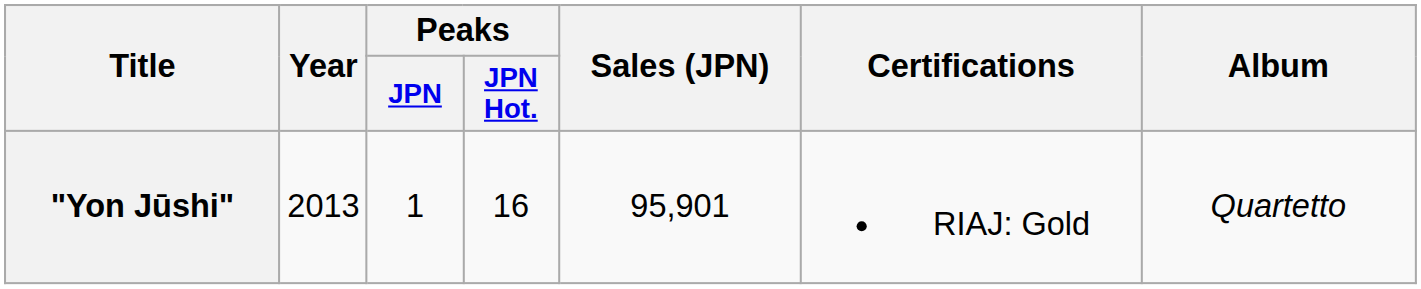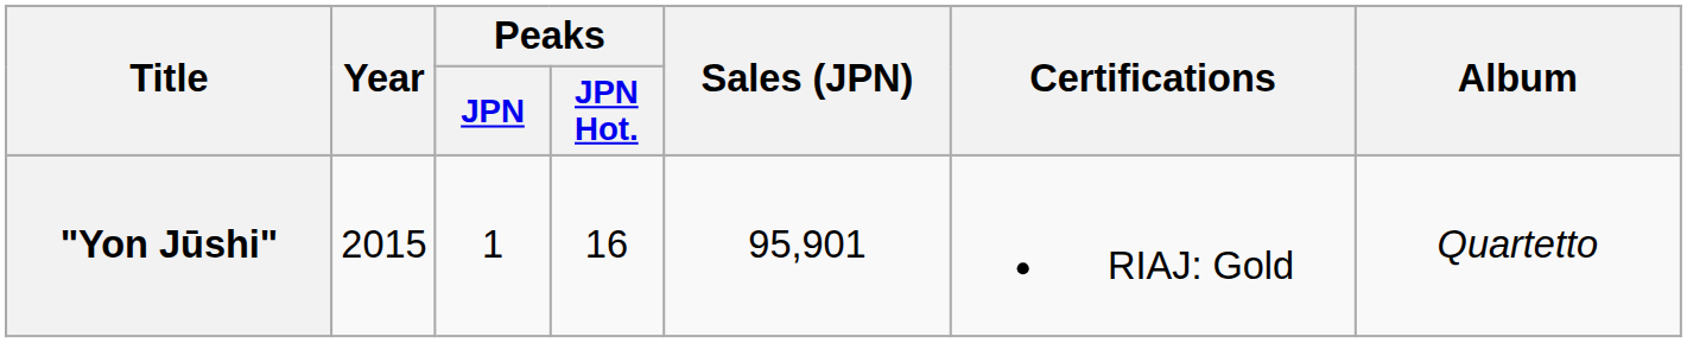"Yon Jūshi" | Year: 2013 -> 2015
